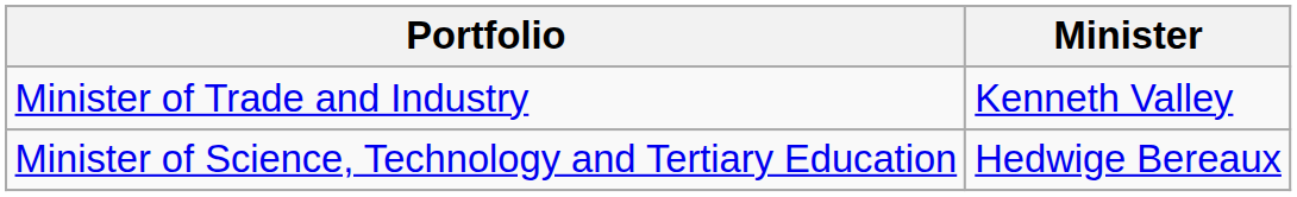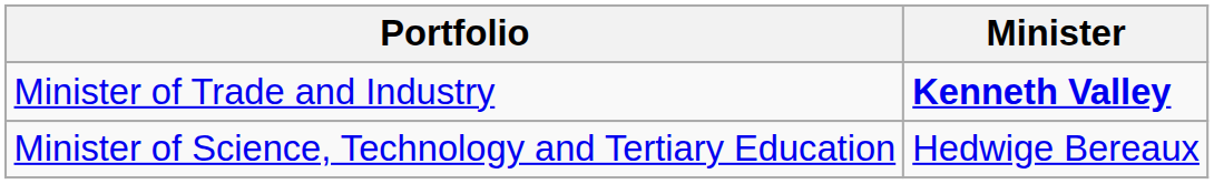Minister of Trade and Industry | column 2: normal -> bold
